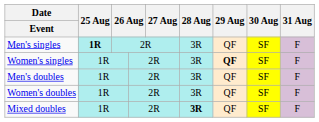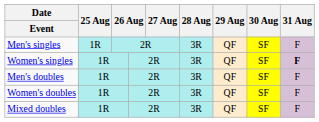Men's singles | 25 Aug: bold -> normal
Women's singles | 29 Aug: bold -> normal
Women's singles | 31 Aug: normal -> bold
Mixed doubles | 28 Aug: bold -> normal
